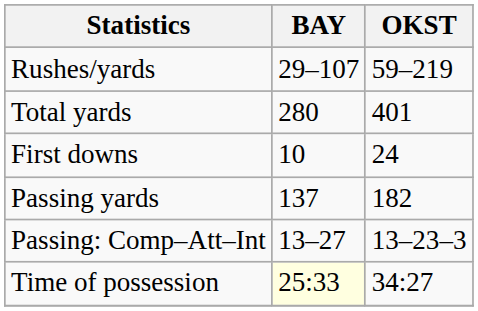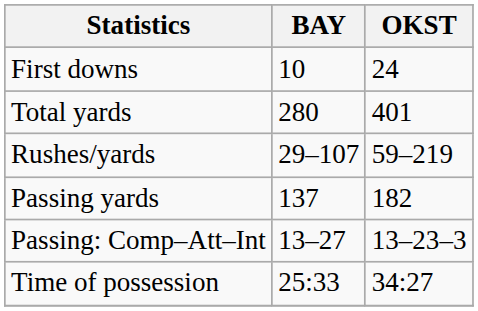rows swapped: First downs <-> Rushes/yards
Time of possession | BAY: lightyellow background -> no background
